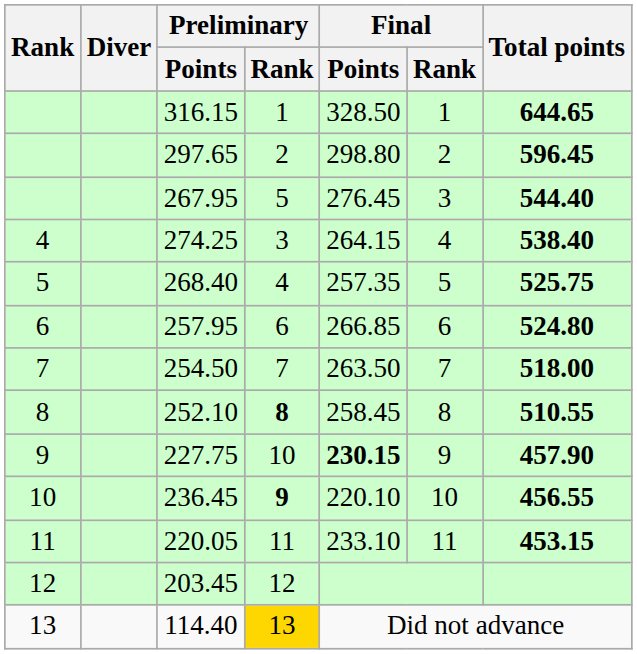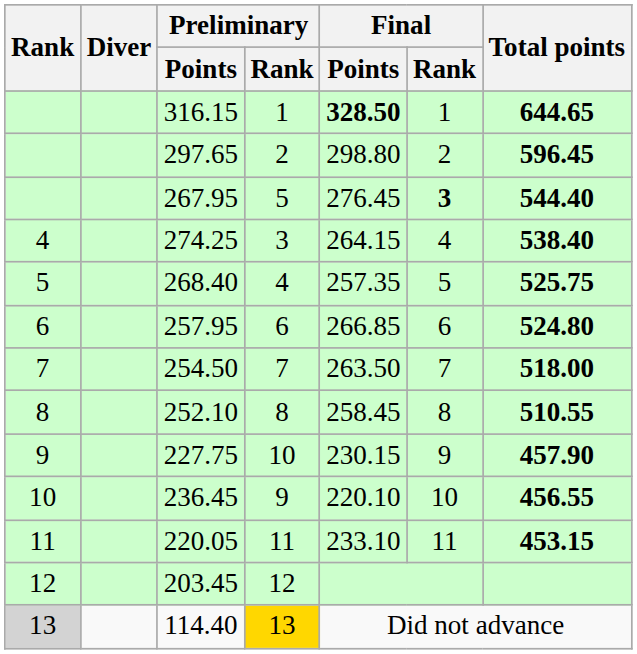316.15 | Final / Points: normal -> bold
267.95 | Final / Rank: normal -> bold
252.10 | Preliminary / Rank: bold -> normal
227.75 | Final / Points: bold -> normal
236.45 | Preliminary / Rank: bold -> normal
114.40 | Rank: no background -> lightgrey background
